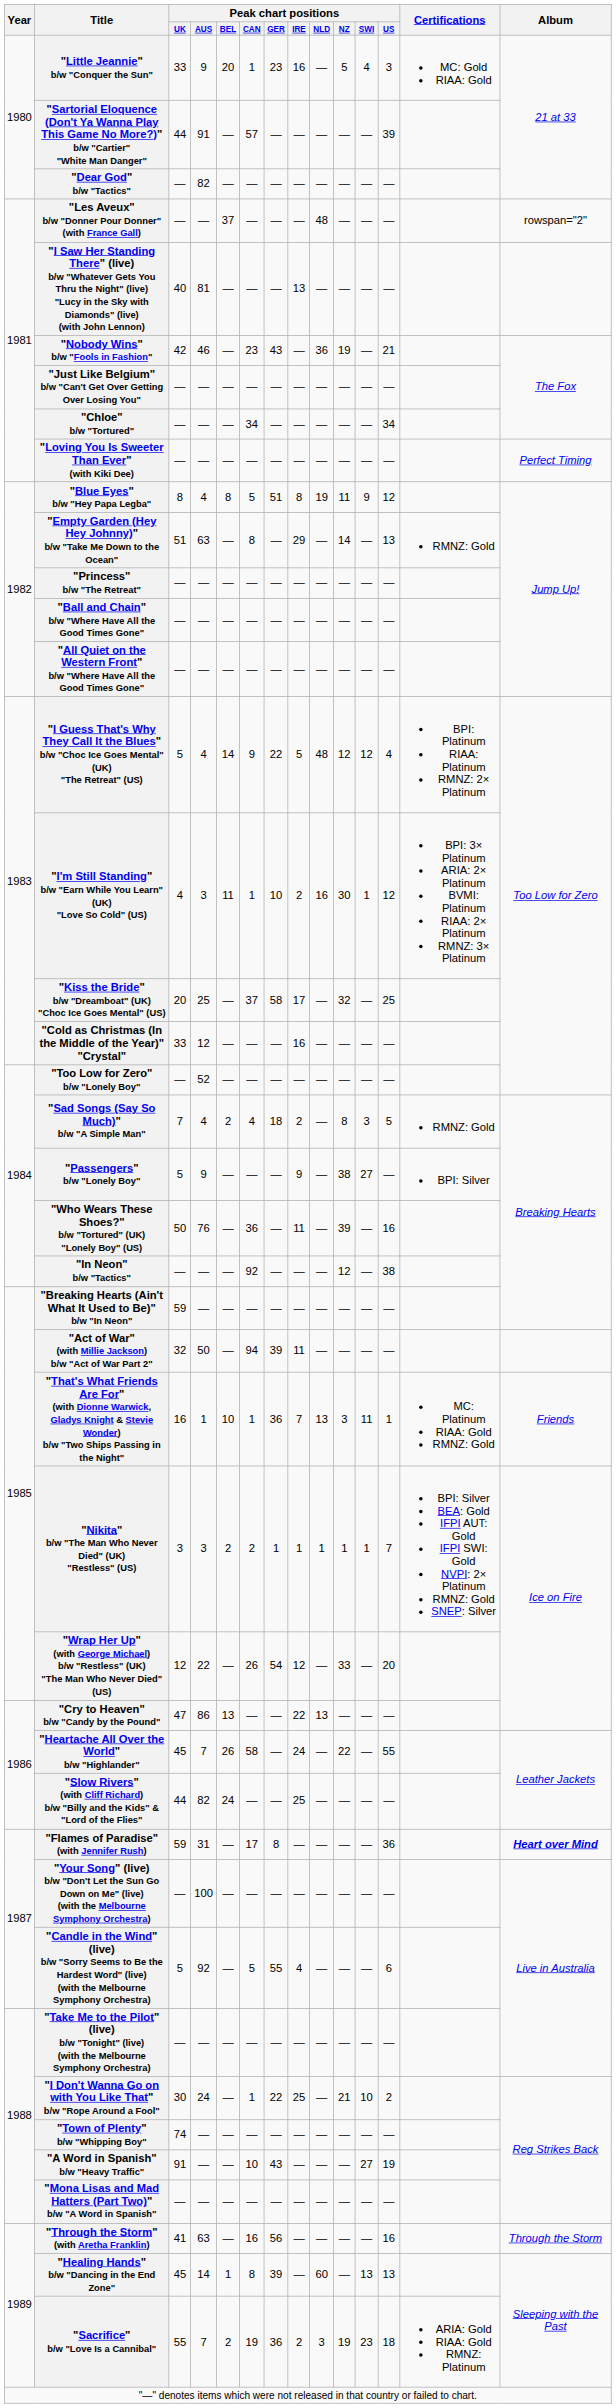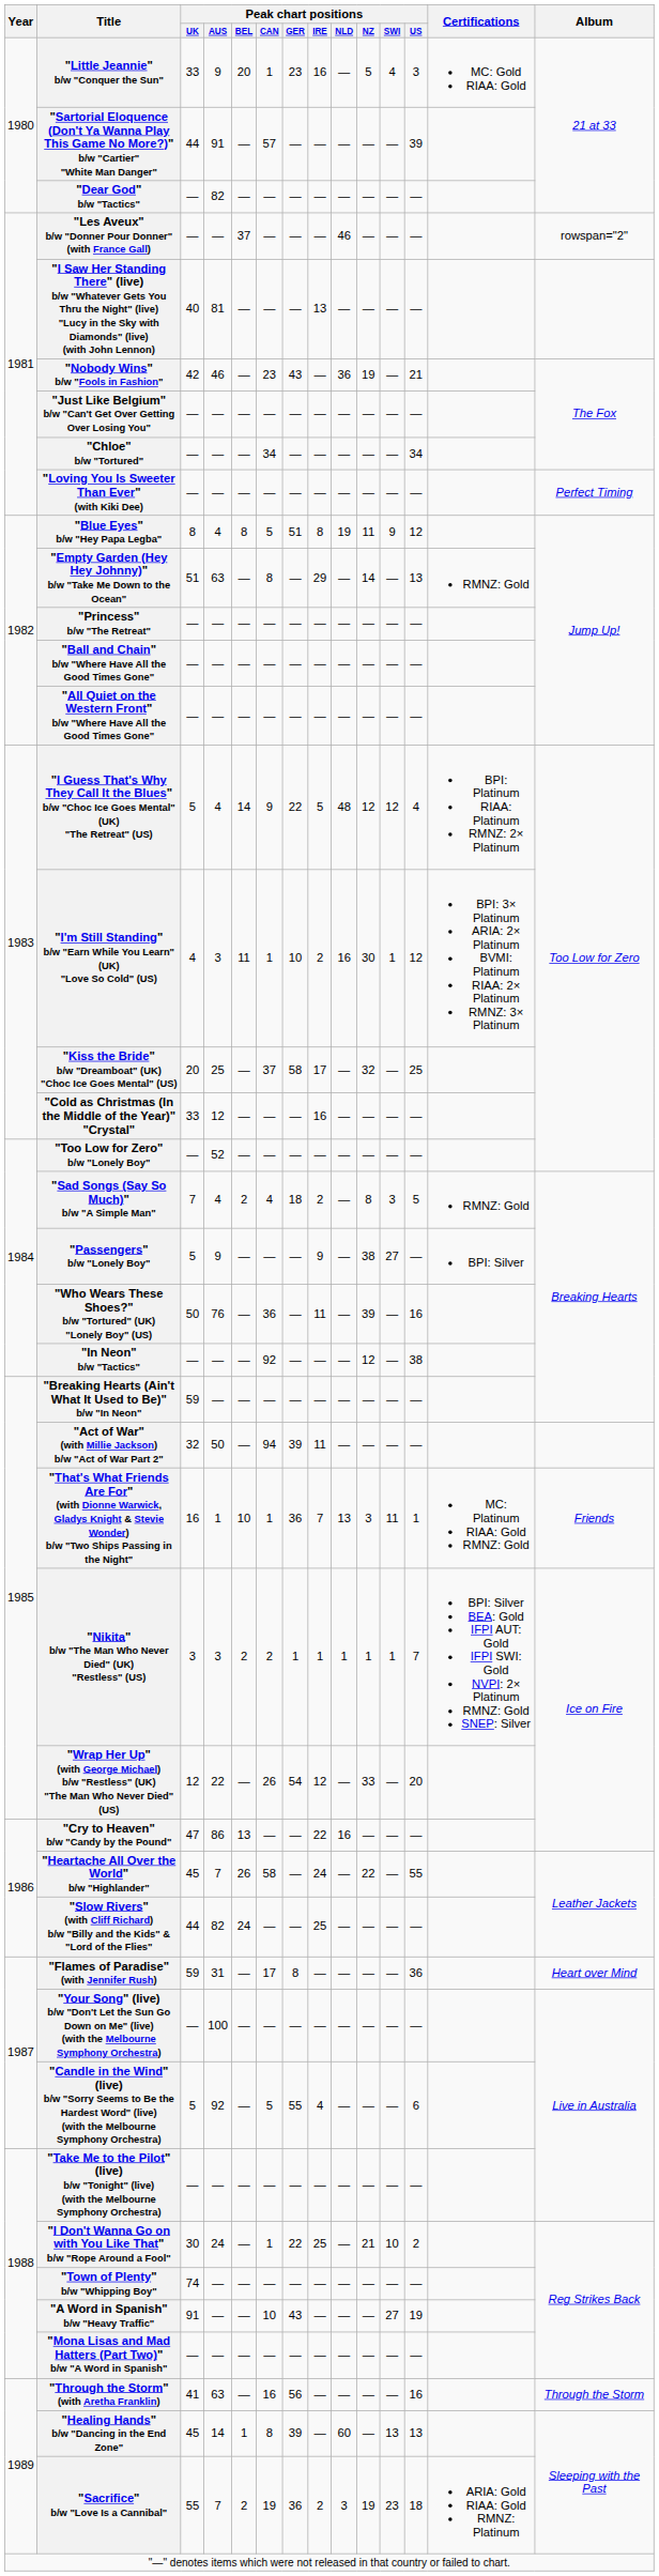"Les Aveux" b/w "Donner Pour Donner" (with France Gall) | Peak chart positions / NLD: 48 -> 46
"Cry to Heaven" b/w "Candy by the Pound" | Peak chart positions / NLD: 13 -> 16
"Flames of Paradise" (with Jennifer Rush) | Album: bold -> normal
